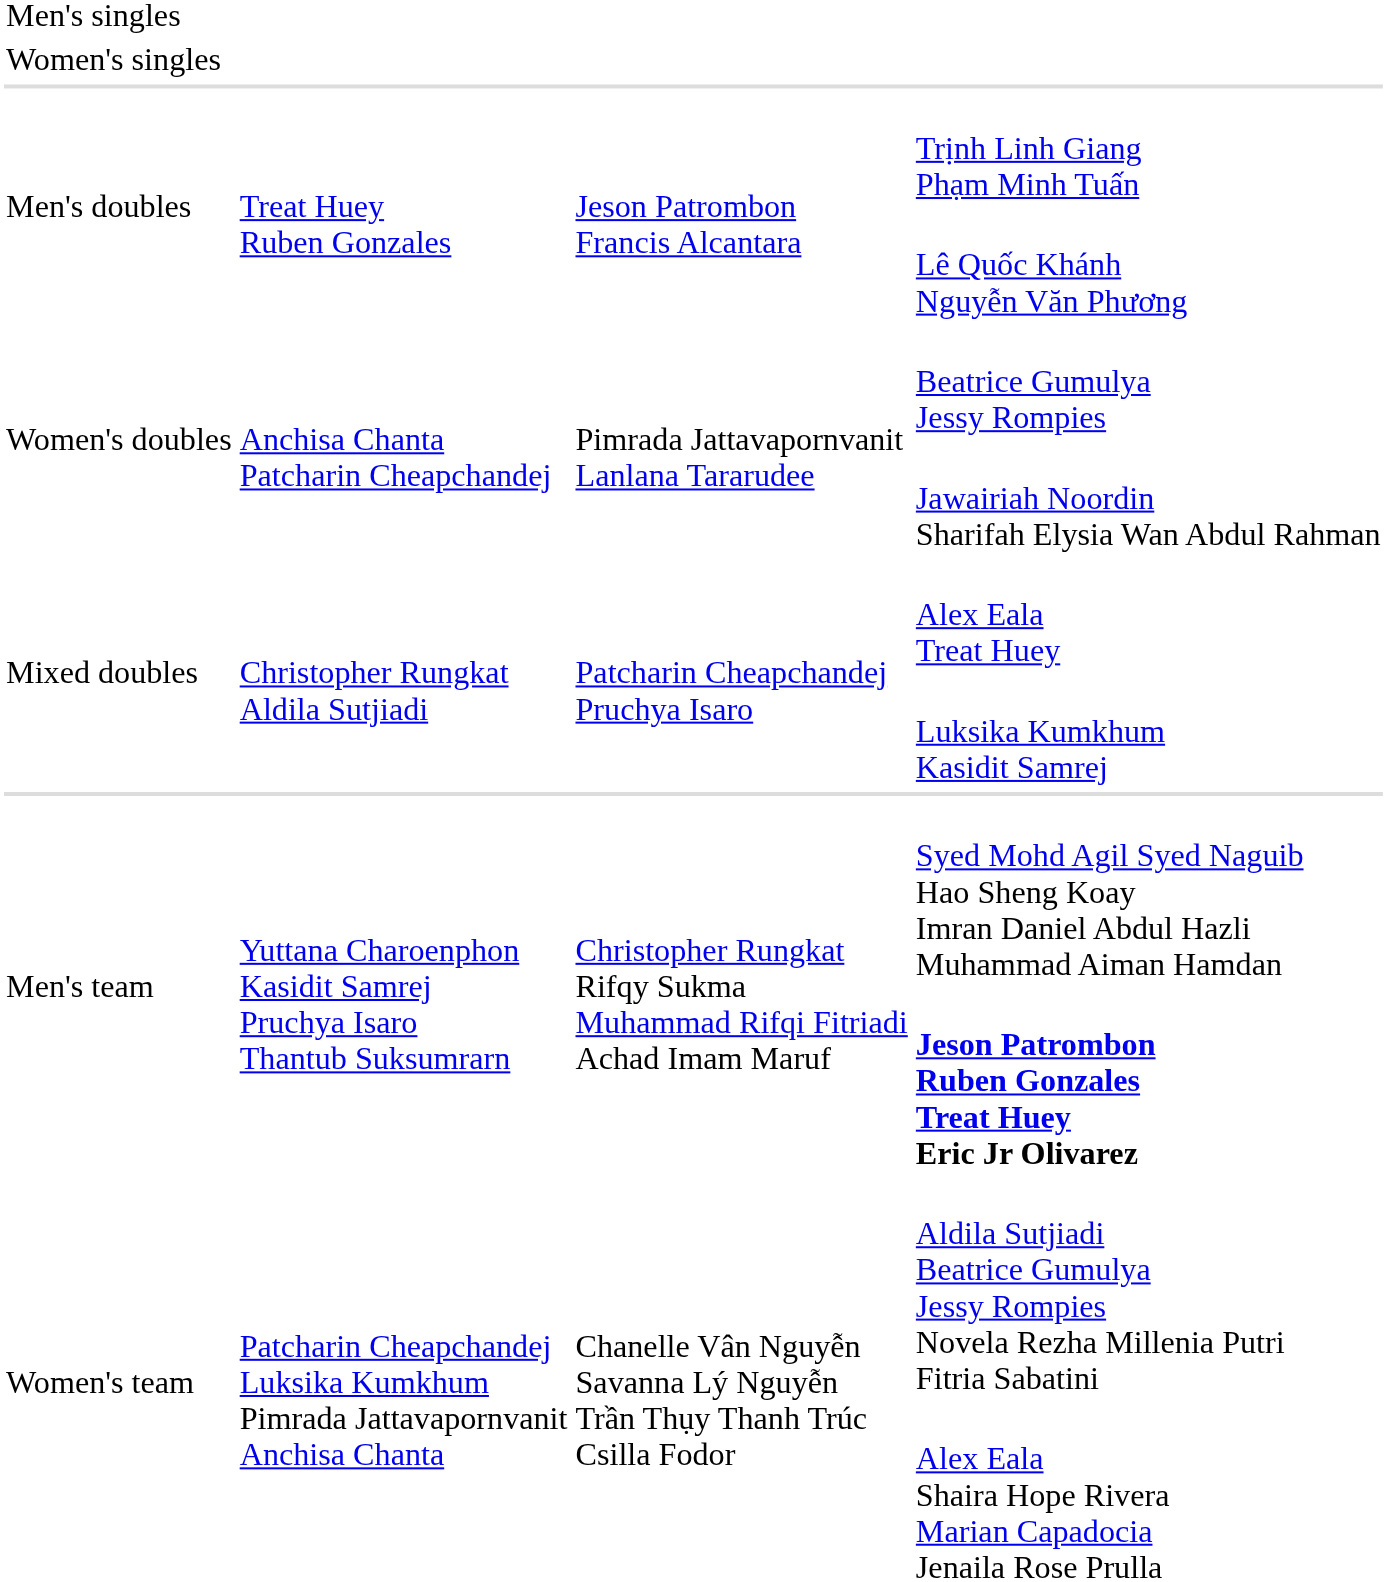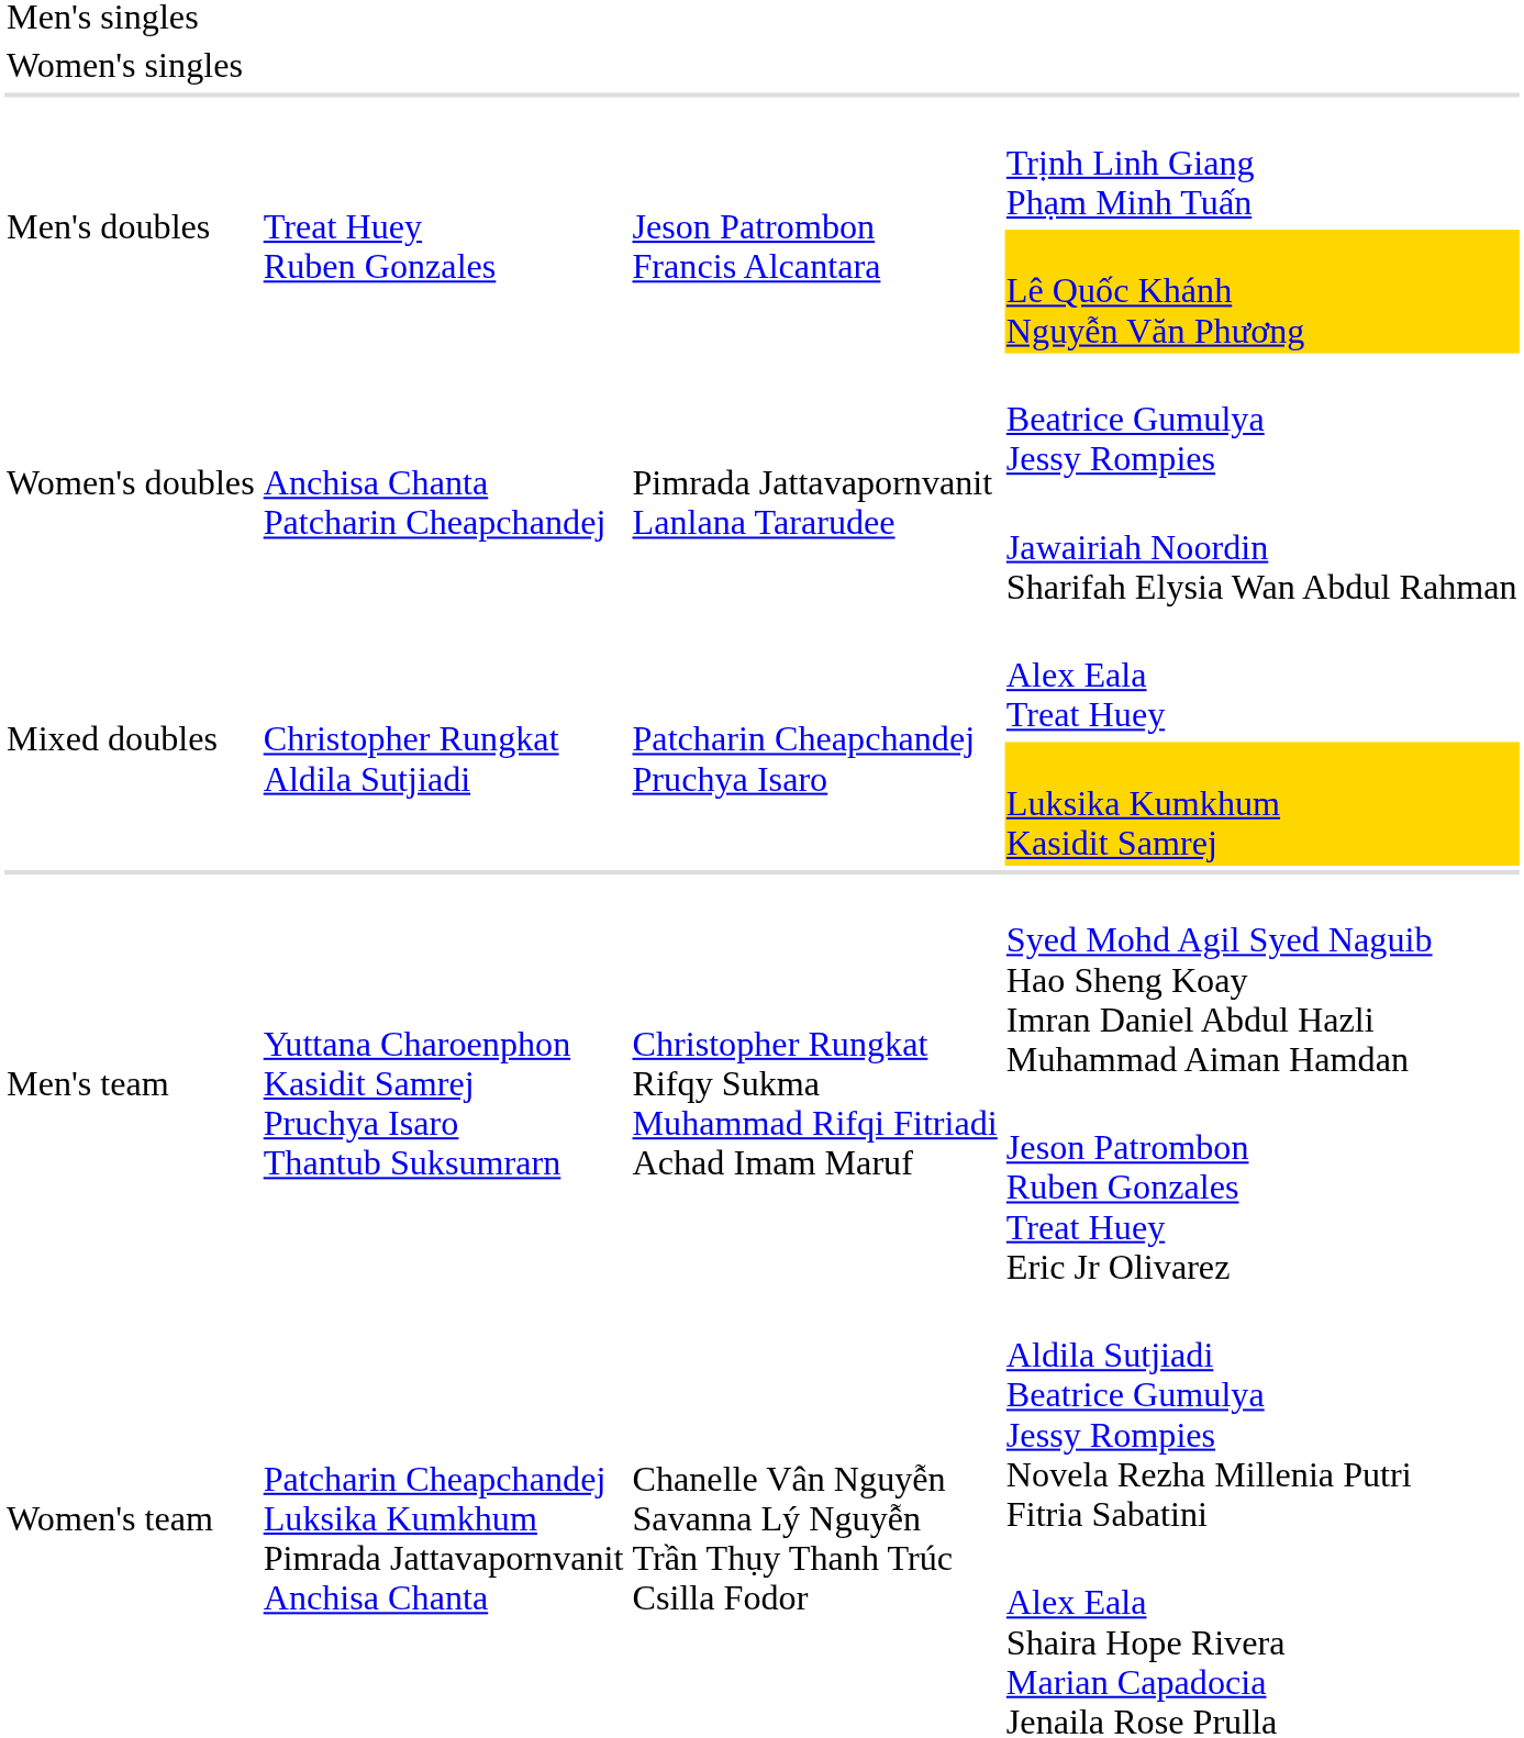Lê Quốc Khánh Nguyễn Văn Phương | column 4: no background -> gold background
Luksika Kumkhum Kasidit Samrej | column 4: no background -> gold background
Jeson Patrombon Ruben Gonzales Treat Huey Eric Jr Olivarez | column 4: bold -> normal
